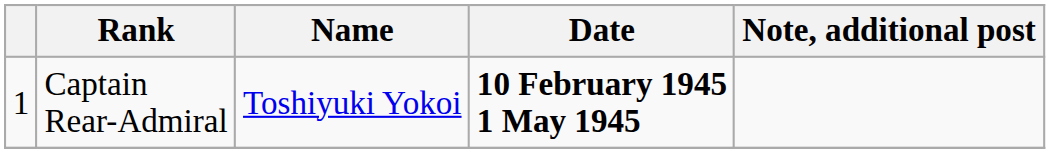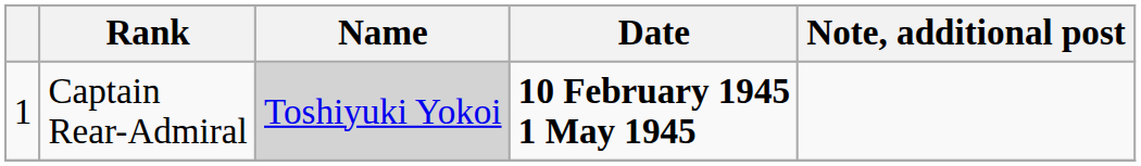Captain Rear-Admiral | Name: no background -> lightgrey background
